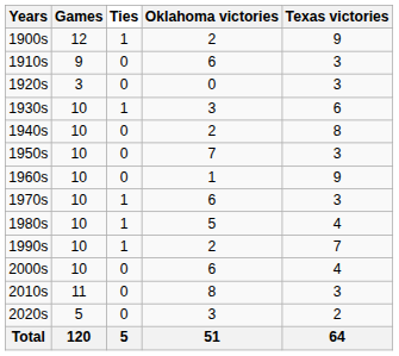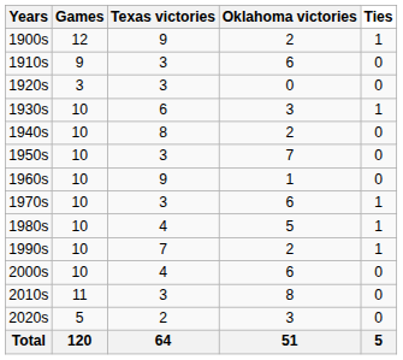columns swapped: Texas victories <-> Ties
